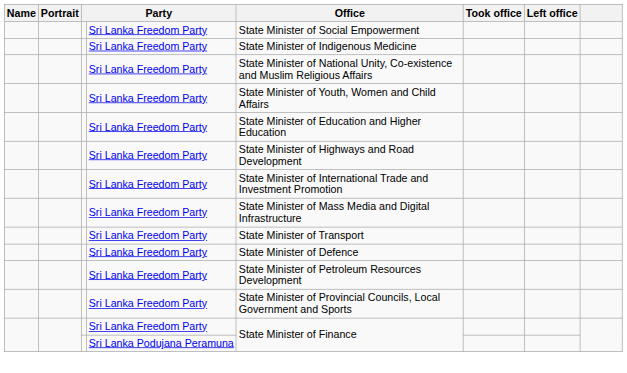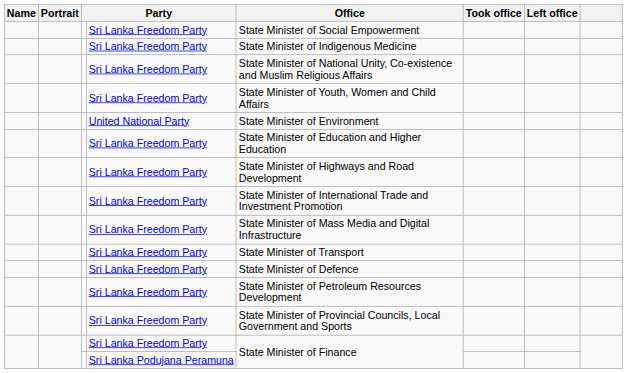+ row: United National Party | State Minister of Environment
